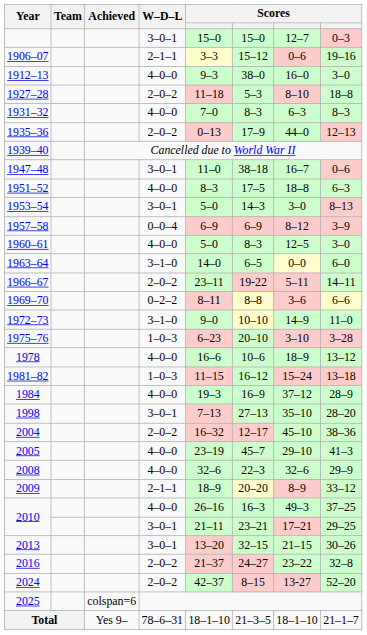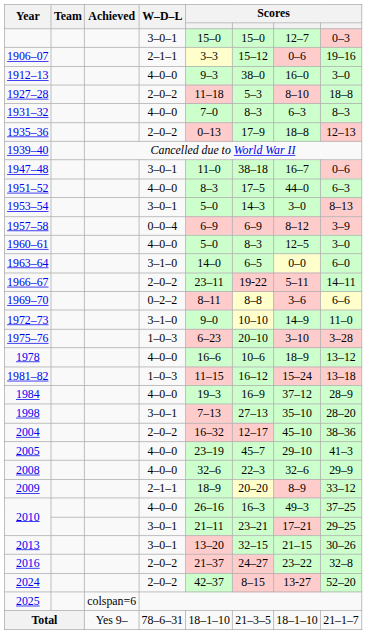1935–36 | column 7: 44–0 -> 18–8
1951–52 | column 7: 18–8 -> 44–0
